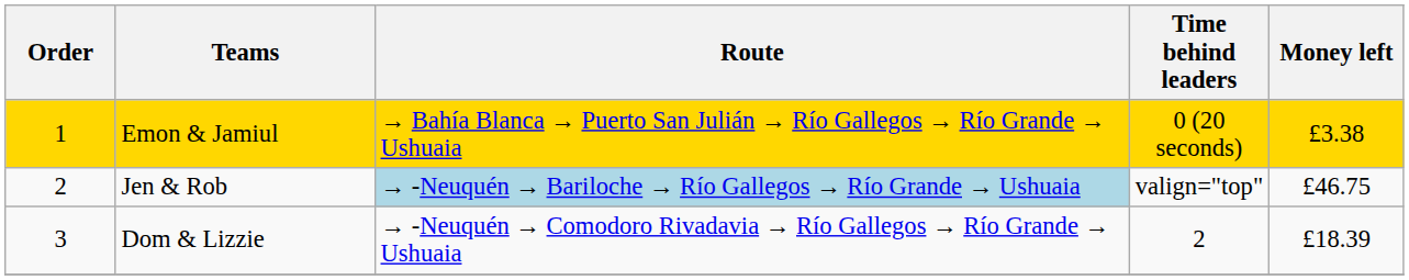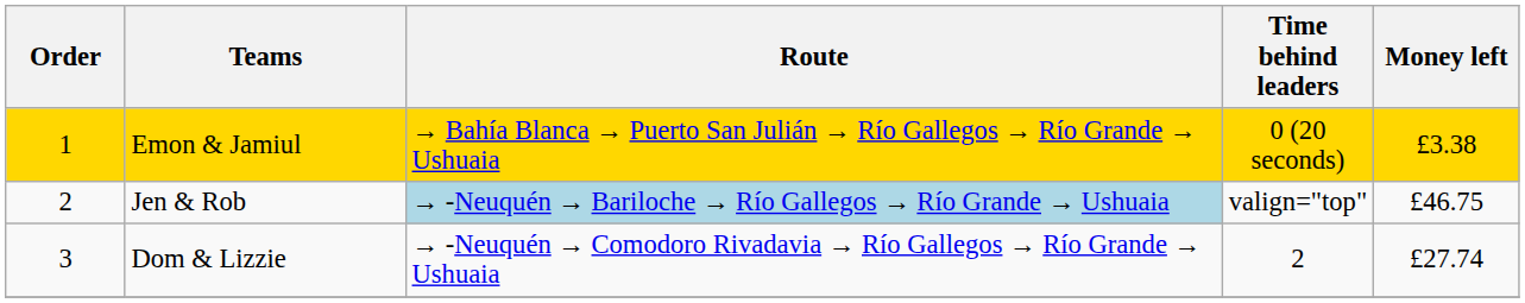Dom & Lizzie | Money left: £18.39 -> £27.74
